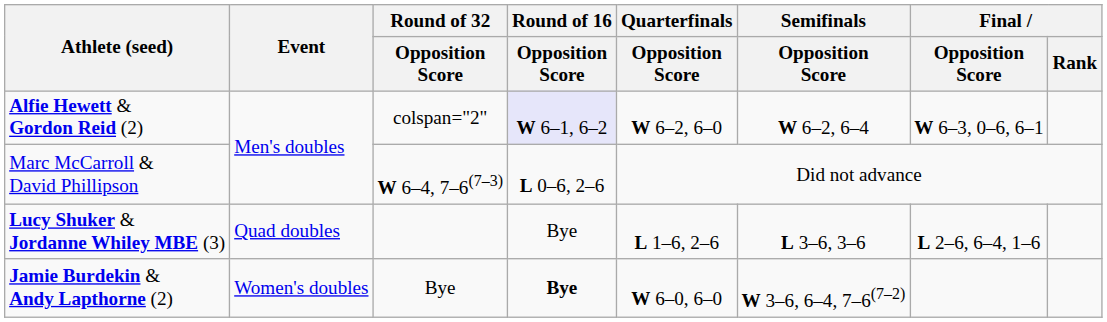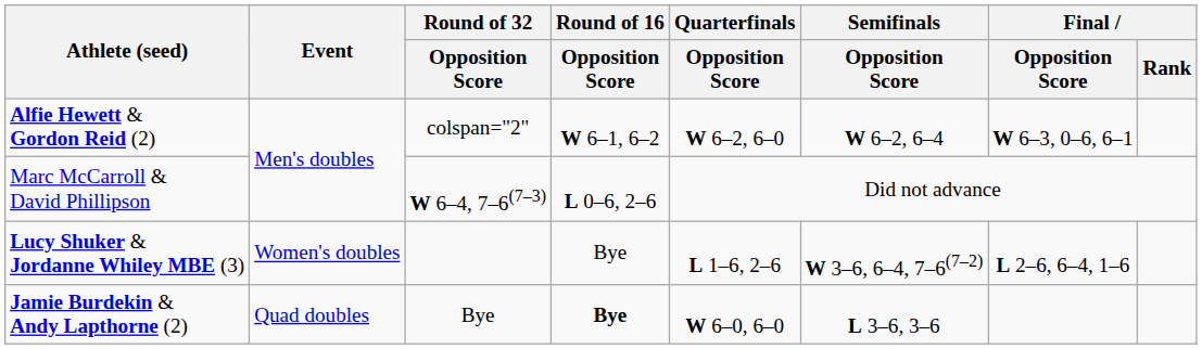Alfie Hewett & Gordon Reid (2) | Round of 16 / Opposition Score: lavender background -> no background
Lucy Shuker & Jordanne Whiley MBE (3) | Event: Quad doubles -> Women's doubles
Lucy Shuker & Jordanne Whiley MBE (3) | Semifinals / Opposition Score: L 3–6, 3–6 -> W 3–6, 6–4, 7–6(7–2)
Jamie Burdekin & Andy Lapthorne (2) | Event: Women's doubles -> Quad doubles
Jamie Burdekin & Andy Lapthorne (2) | Semifinals / Opposition Score: W 3–6, 6–4, 7–6(7–2) -> L 3–6, 3–6
